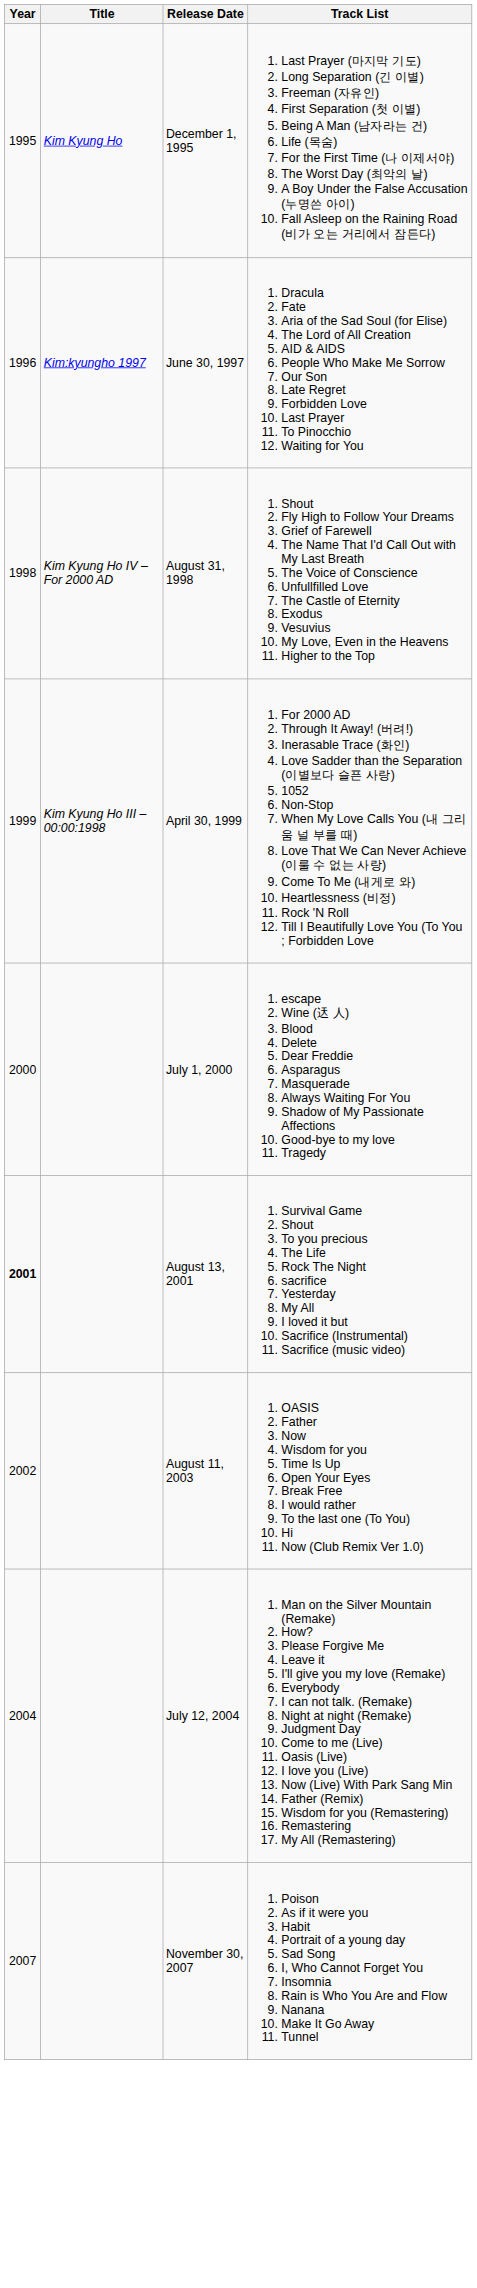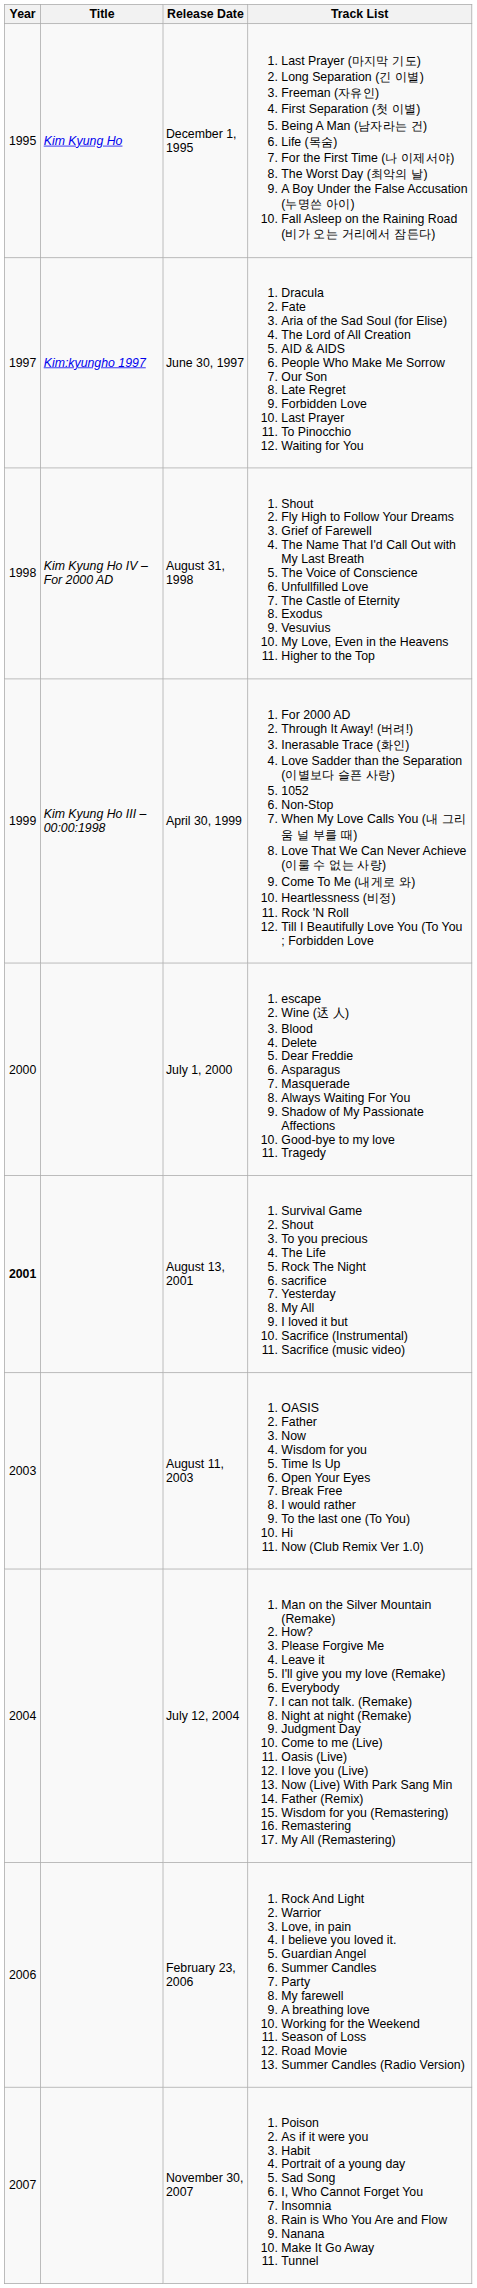June 30, 1997 | Year: 1996 -> 1997
August 11, 2003 | Year: 2002 -> 2003
+ row: 2006 | February 23, 2006 | Rock And Light Warrior Love, in pain I believe you loved it. Guardian Angel Summer Candles Party My farewell A breathing love Working for the Weekend Season of Loss Road Movie Summer Candles (Radio Version)
